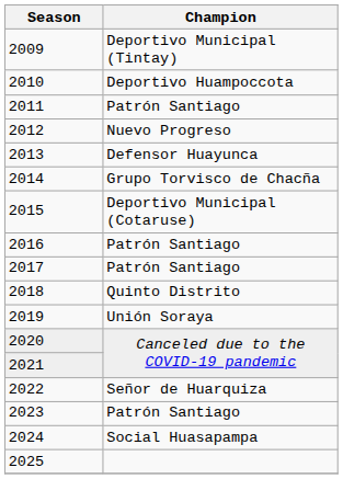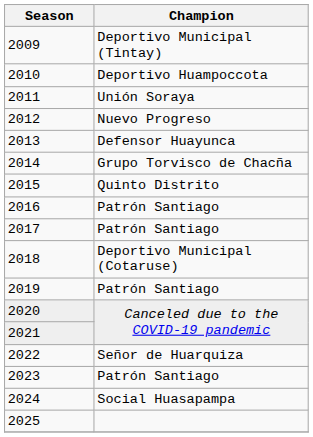2011 | Champion: Patrón Santiago -> Unión Soraya
2015 | Champion: Deportivo Municipal (Cotaruse) -> Quinto Distrito
2018 | Champion: Quinto Distrito -> Deportivo Municipal (Cotaruse)
2019 | Champion: Unión Soraya -> Patrón Santiago
